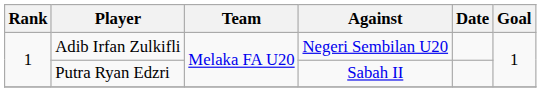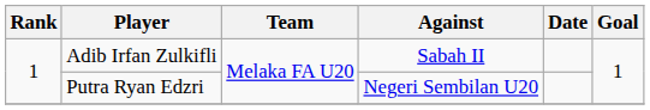Adib Irfan Zulkifli | Against: Negeri Sembilan U20 -> Sabah II
Putra Ryan Edzri | Against: Sabah II -> Negeri Sembilan U20
